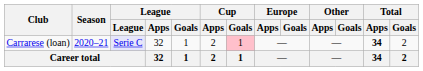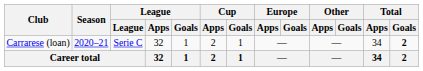Carrarese (loan) | League: lavender background -> no background
Carrarese (loan) | Cup / Goals: pink background -> no background
Carrarese (loan) | Total / Apps: bold -> normal
Carrarese (loan) | Total / Goals: normal -> bold
